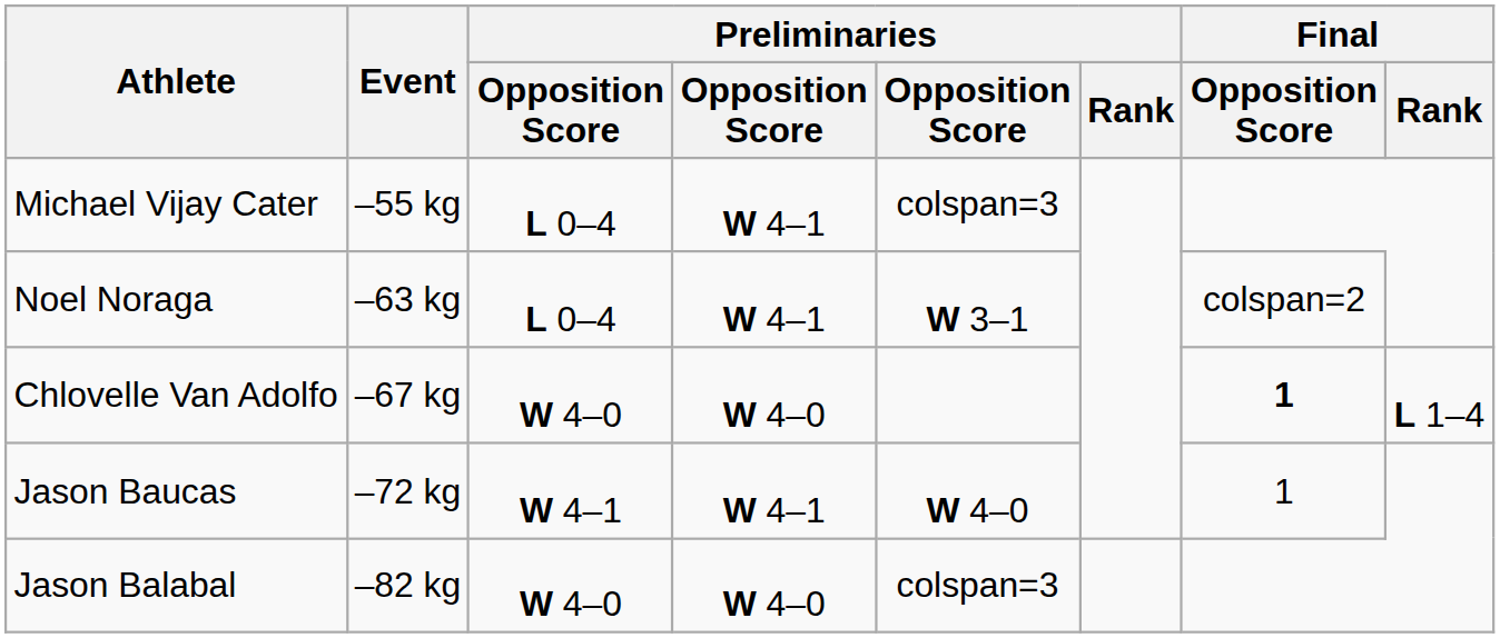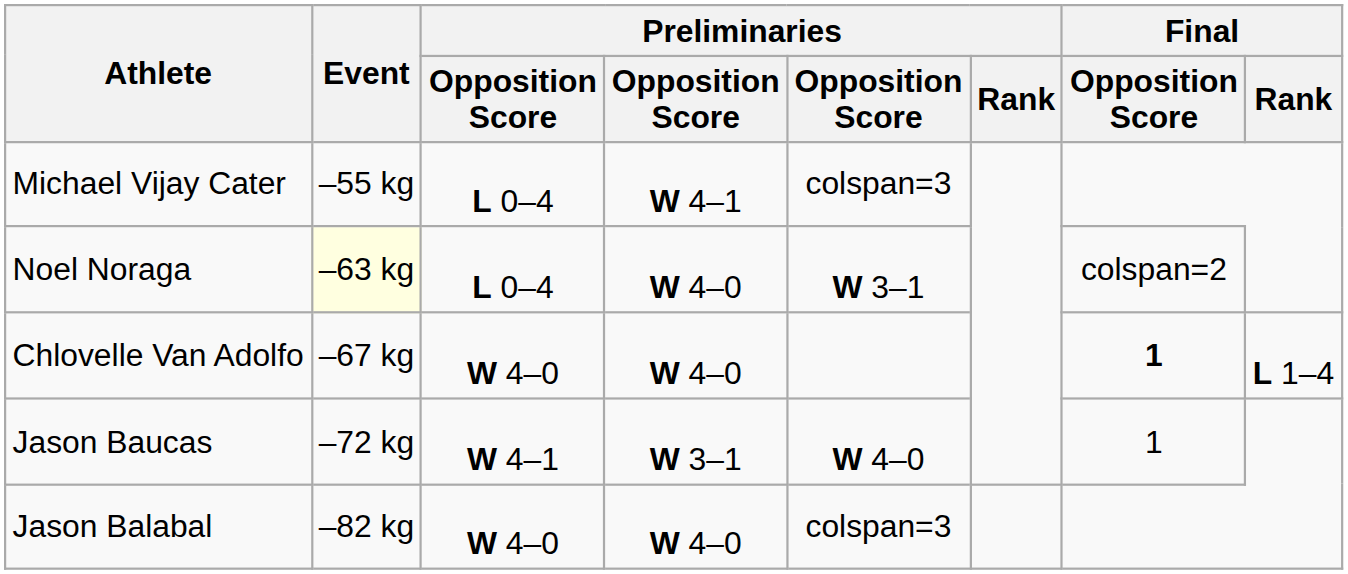Noel Noraga | Event: no background -> lightyellow background
Noel Noraga | column 4: W 4–1 -> W 4–0
Jason Baucas | column 4: W 4–1 -> W 3–1
